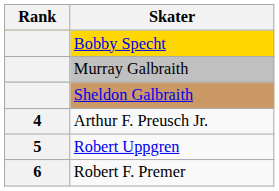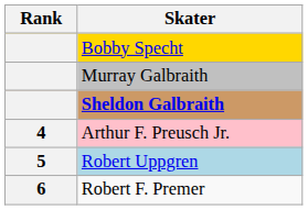Sheldon Galbraith | Skater: normal -> bold
Arthur F. Preusch Jr. | Skater: no background -> pink background
Robert Uppgren | Skater: no background -> lightblue background
